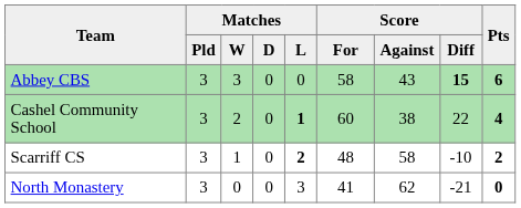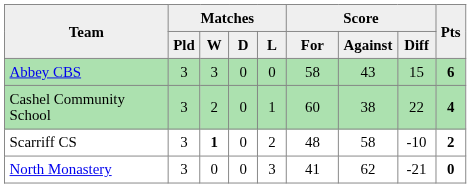Abbey CBS | Score / Diff: bold -> normal
Cashel Community School | Matches / L: bold -> normal
Scarriff CS | Matches / W: normal -> bold
Scarriff CS | Matches / L: bold -> normal
